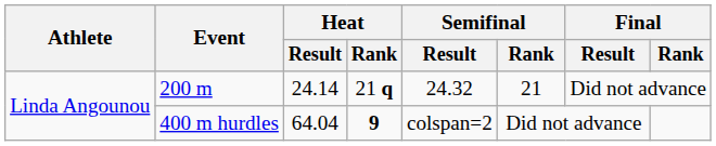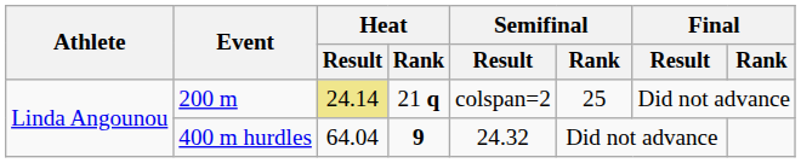200 m | Heat / Result: no background -> khaki background
200 m | Semifinal / Result: 24.32 -> colspan=2
200 m | Semifinal / Rank: 21 -> 25
400 m hurdles | Semifinal / Result: colspan=2 -> 24.32
